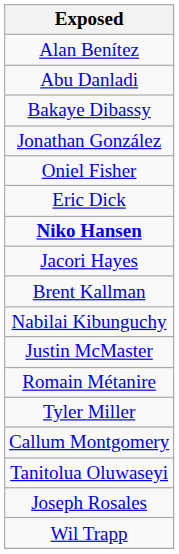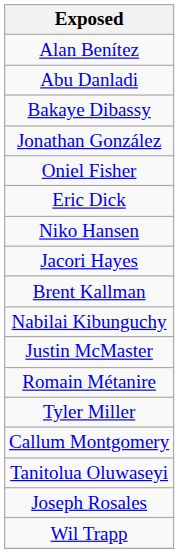row 8 | column 1: bold -> normal
